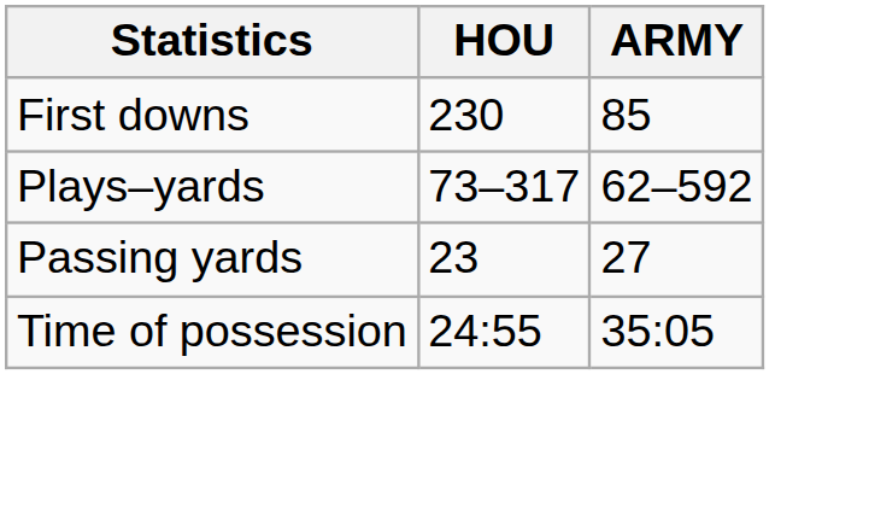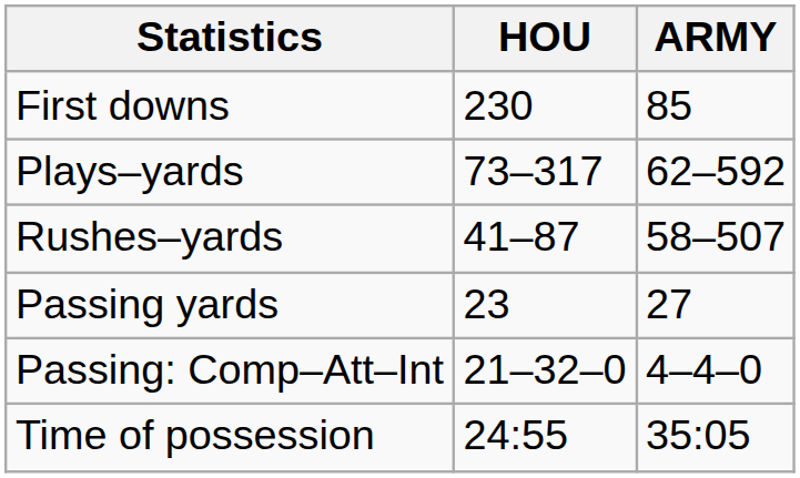+ row: Rushes–yards | 41–87 | 58–507
+ row: Passing: Comp–Att–Int | 21–32–0 | 4–4–0
